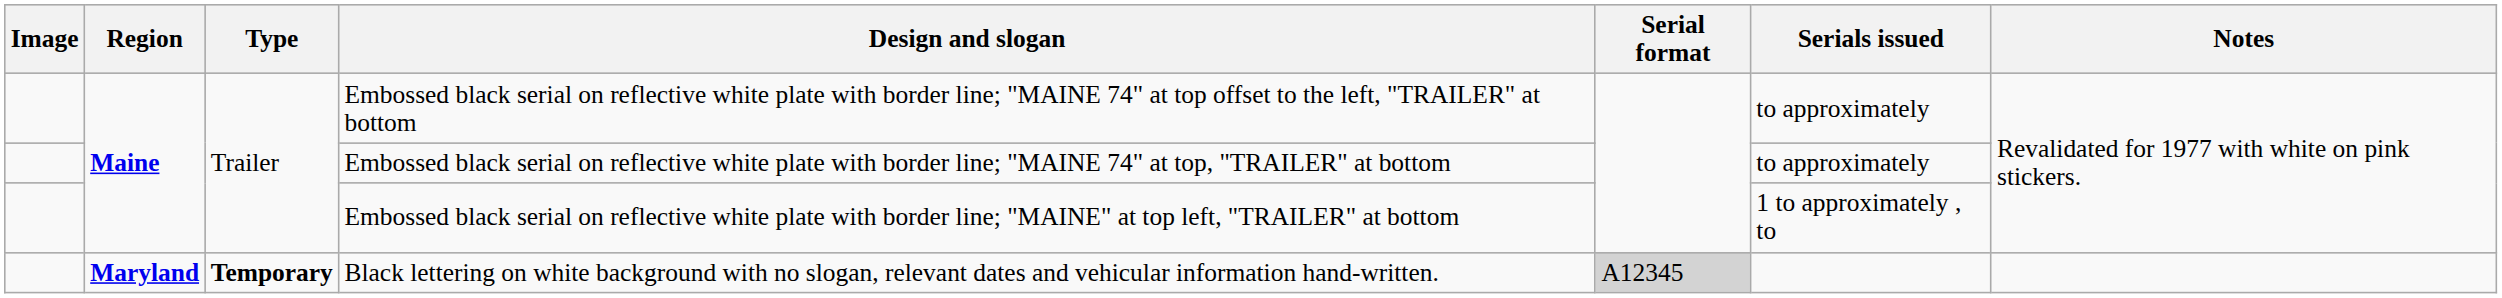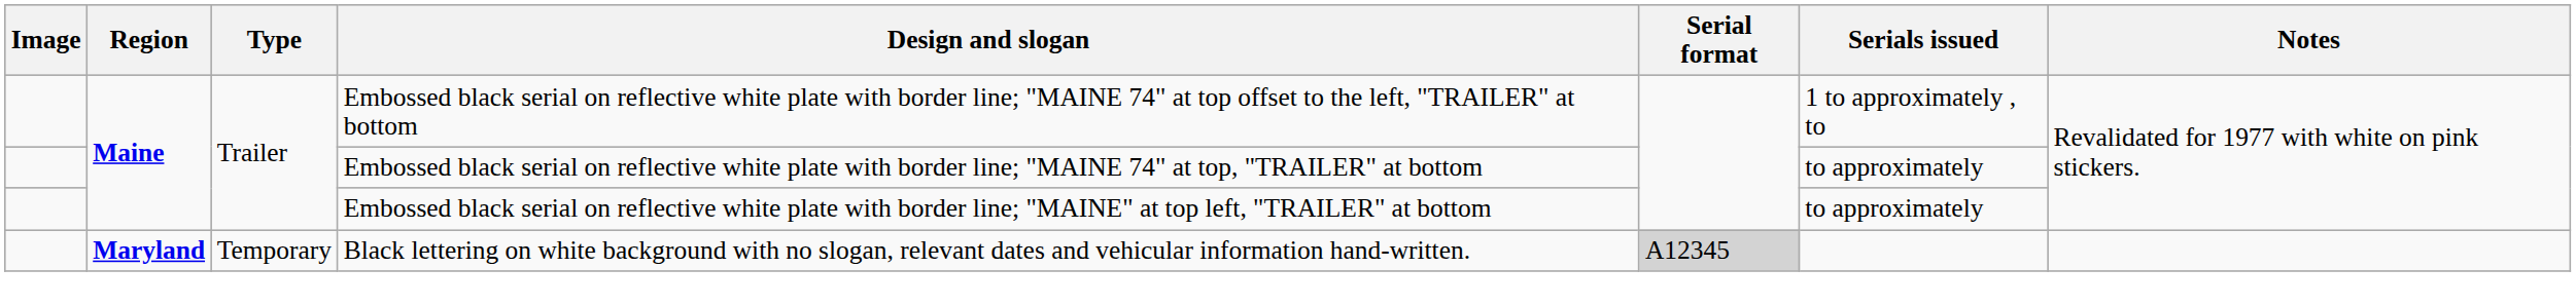row 2 | Serials issued: to approximately -> 1 to approximately , to
row 4 | Serials issued: 1 to approximately , to -> to approximately
row 5 | Type: bold -> normal
